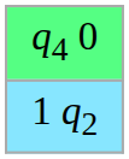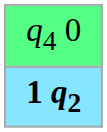row 2 | column 1: normal -> bold
